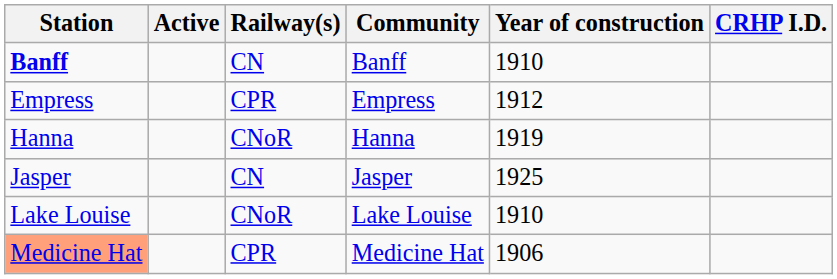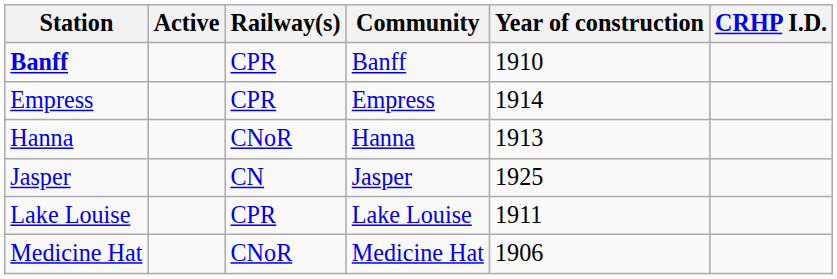row 2 | Railway(s): CN -> CPR
row 3 | Year of construction: 1912 -> 1914
row 4 | Year of construction: 1919 -> 1913
row 6 | Railway(s): CNoR -> CPR
row 6 | Year of construction: 1910 -> 1911
row 7 | Station: lightsalmon background -> no background
row 7 | Railway(s): CPR -> CNoR
